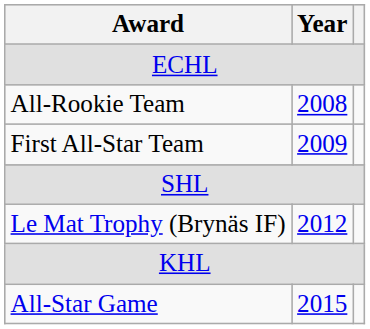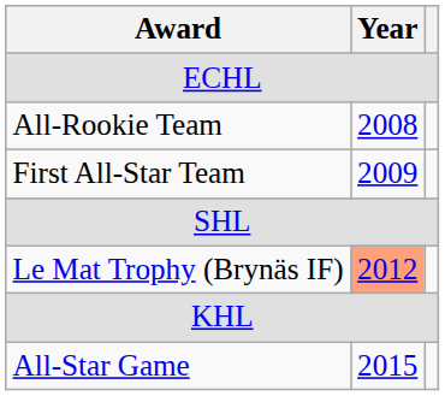Le Mat Trophy (Brynäs IF) | Year: no background -> lightsalmon background
